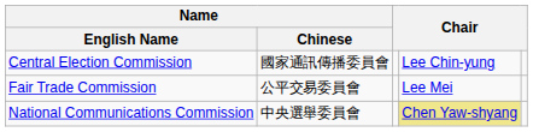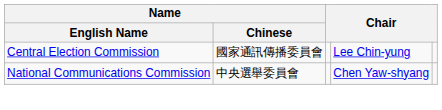- row: Fair Trade Commission | 公平交易委員會 | Lee Mei
National Communications Commission | column 4: khaki background -> no background
